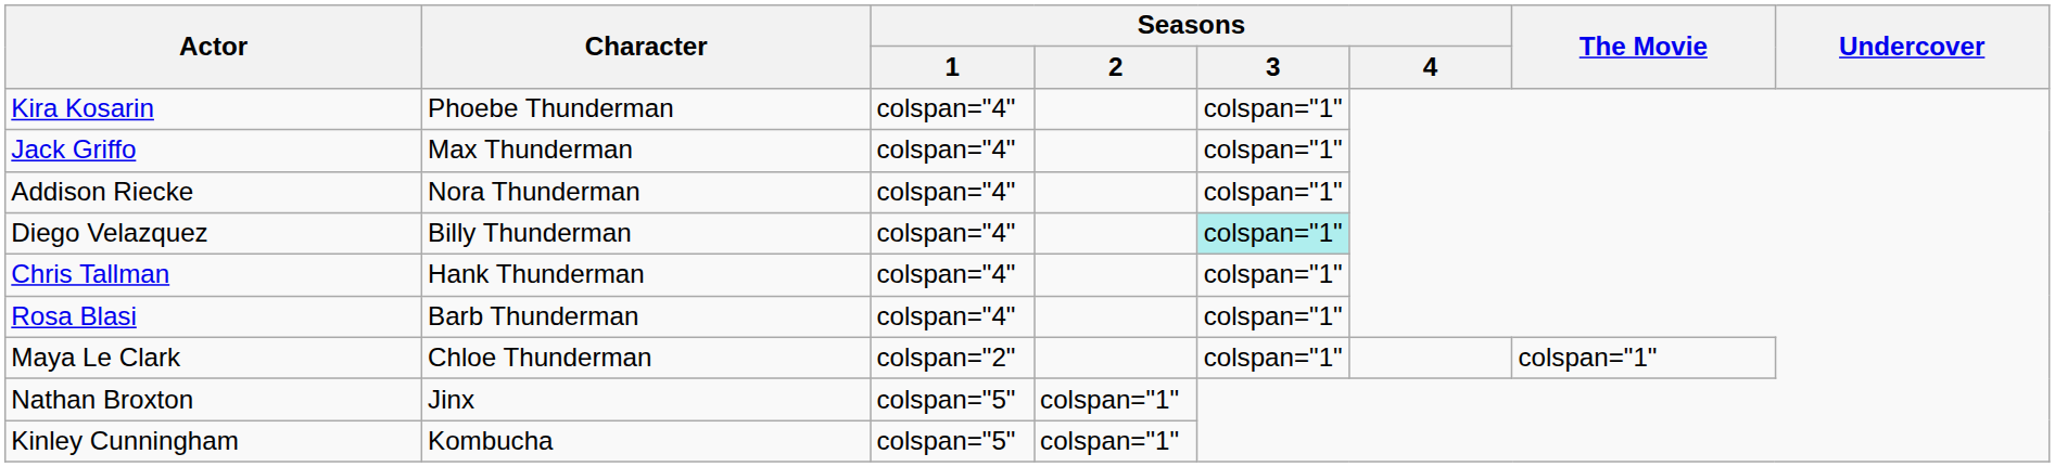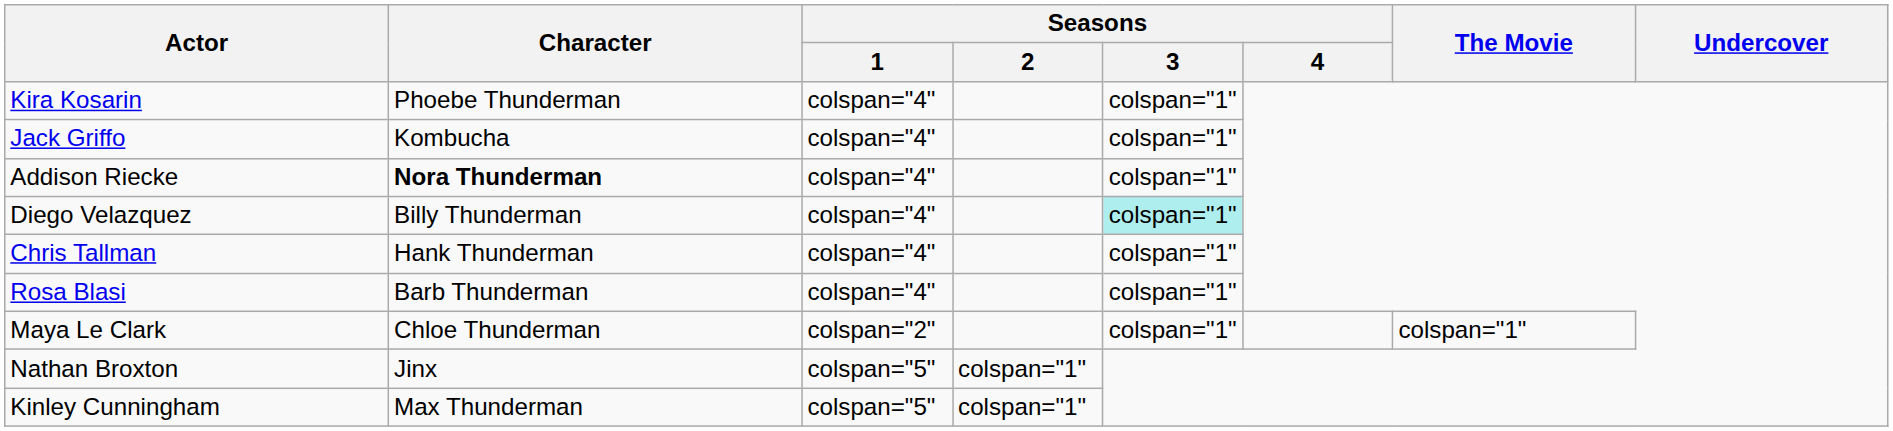Jack Griffo | Character: Max Thunderman -> Kombucha
Addison Riecke | Character: normal -> bold
Kinley Cunningham | Character: Kombucha -> Max Thunderman
